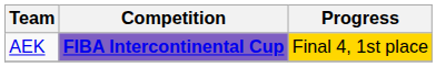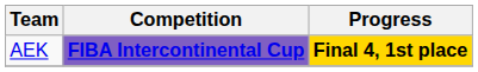AEK | Progress: normal -> bold
